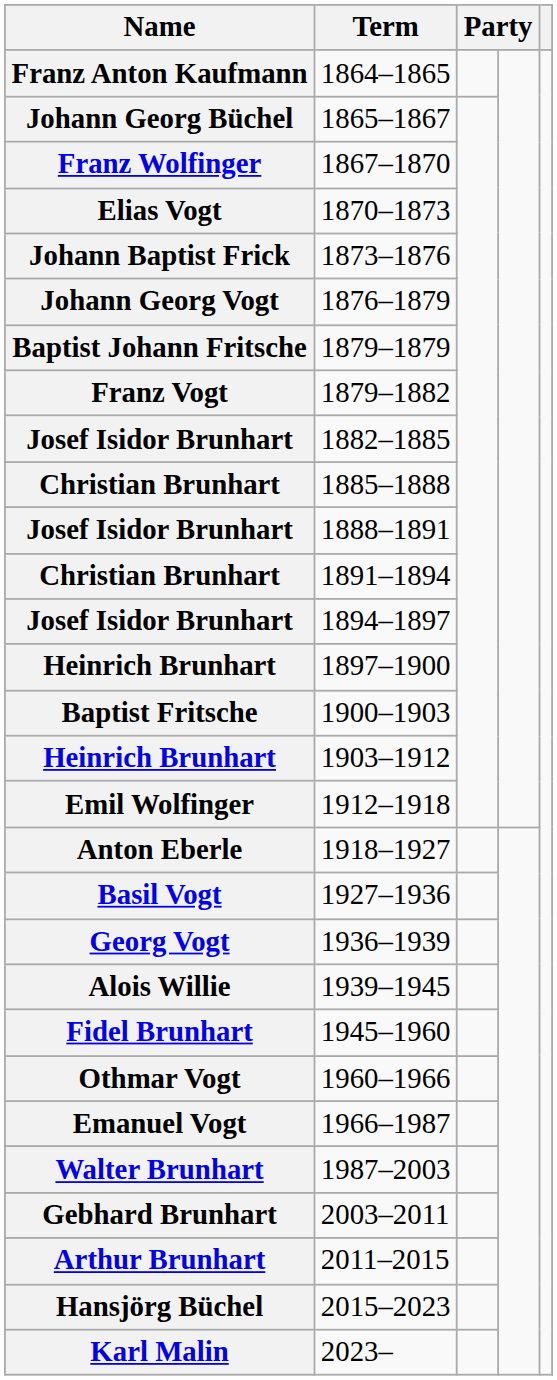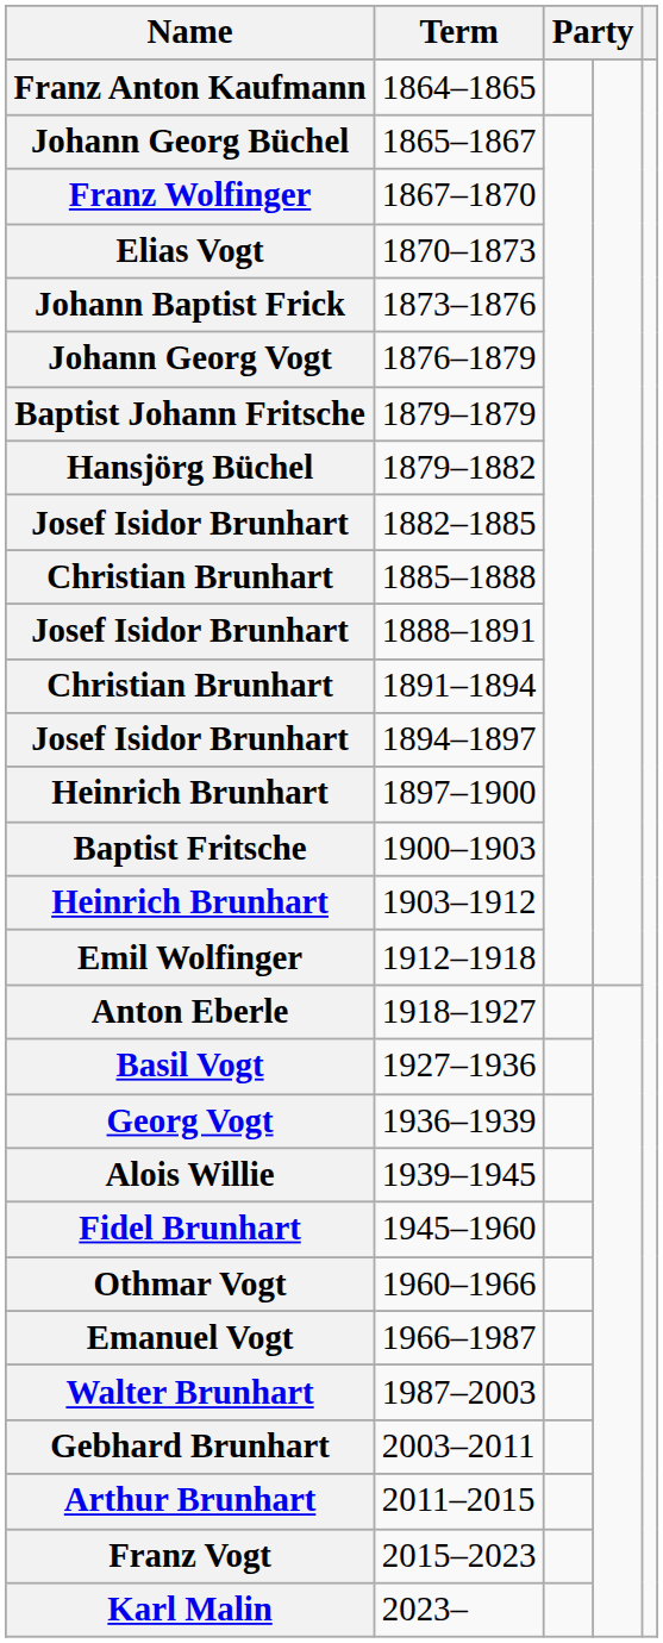1879–1882 | Name: Franz Vogt -> Hansjörg Büchel
2015–2023 | Name: Hansjörg Büchel -> Franz Vogt
